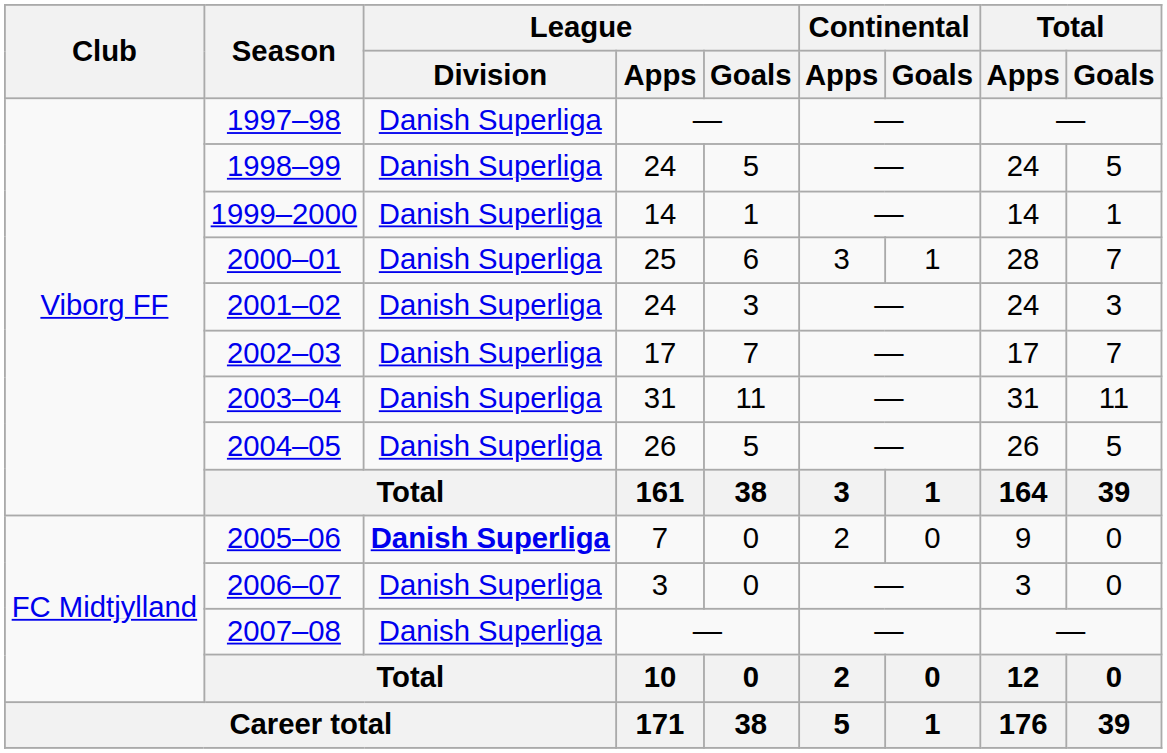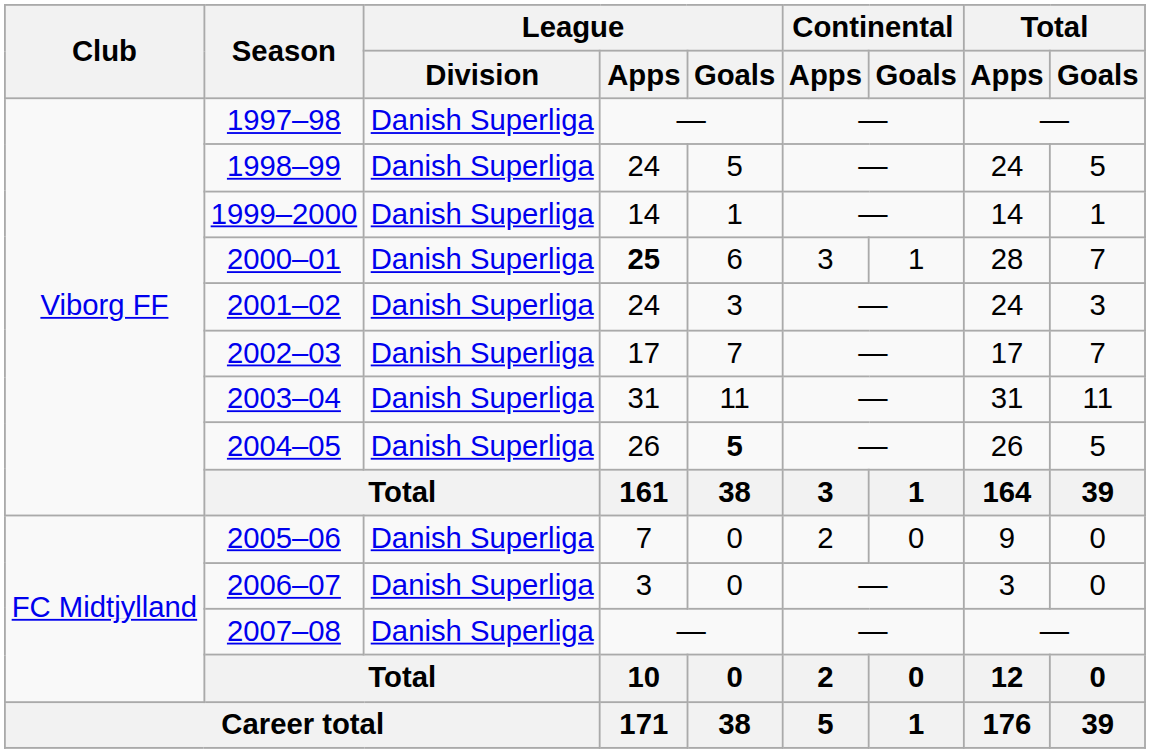2000–01 | League / Apps: normal -> bold
2004–05 | League / Goals: normal -> bold
2005–06 | League / Division: bold -> normal
